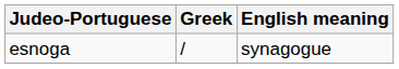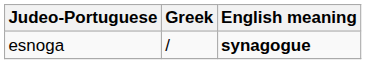esnoga | English meaning: normal -> bold
